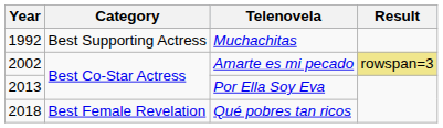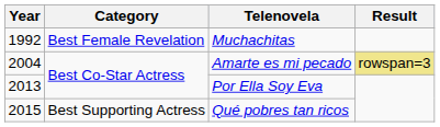Muchachitas | Category: Best Supporting Actress -> Best Female Revelation
Amarte es mi pecado | Year: 2002 -> 2004
Qué pobres tan ricos | Year: 2018 -> 2015
Qué pobres tan ricos | Category: Best Female Revelation -> Best Supporting Actress
